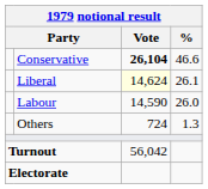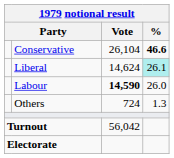Conservative | Vote: bold -> normal
Conservative | %: normal -> bold
Liberal | Vote: lightyellow background -> no background
Liberal | %: no background -> paleturquoise background
Labour | Vote: normal -> bold
